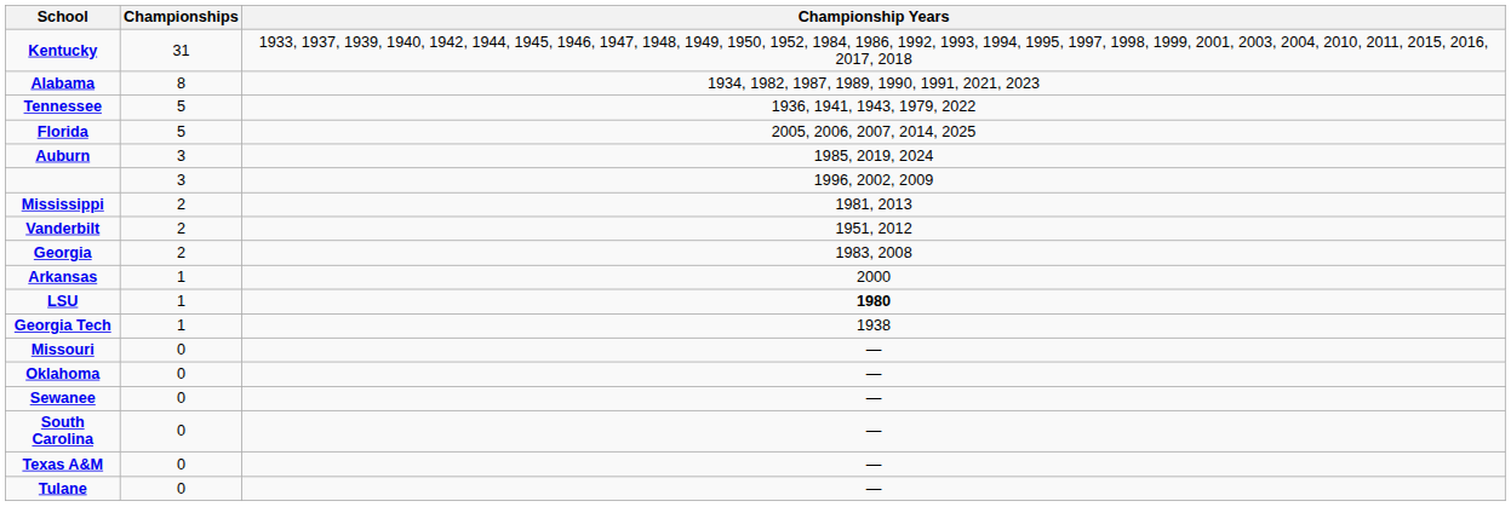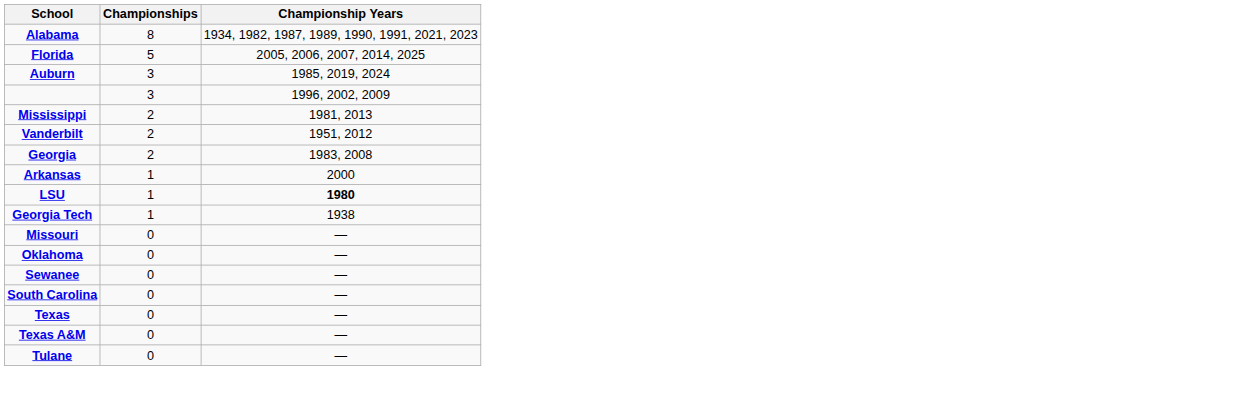- row: Kentucky | 31 | 1933, 1937, 1939, 1940, 1942, 1944, 1945, 1946, 1947, 1948, 1949, 1950, 1952, 1984, 1986, 1992, 1993, 1994, 1995, 1997, 1998, 1999, 2001, 2003, 2004, 2010, 2011, 2015, 2016, 2017, 2018
- row: Tennessee | 5 | 1936, 1941, 1943, 1979, 2022
+ row: Texas | 0 | —
